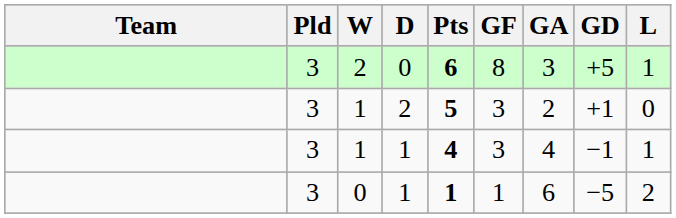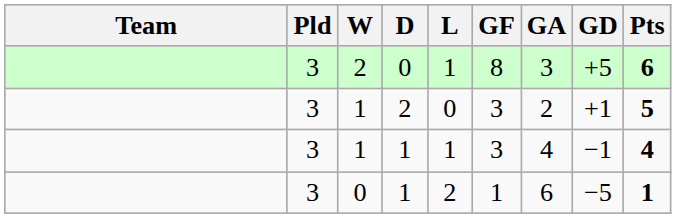columns swapped: L <-> Pts
